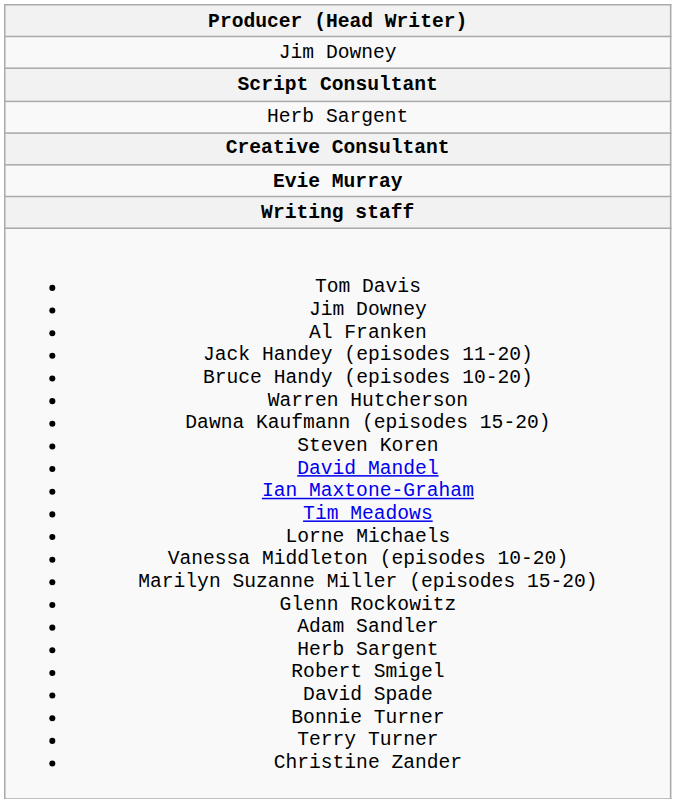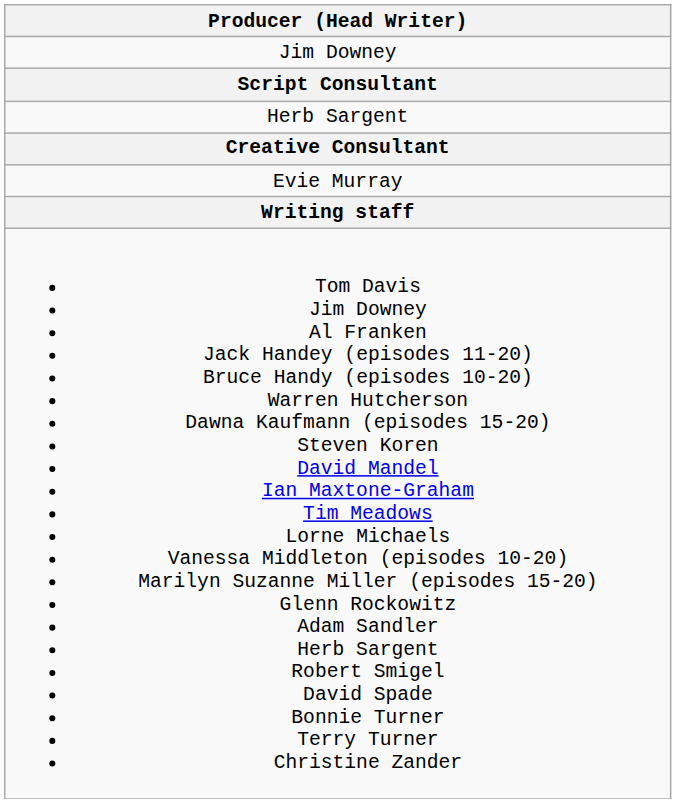row 6 | column 1: bold -> normal
